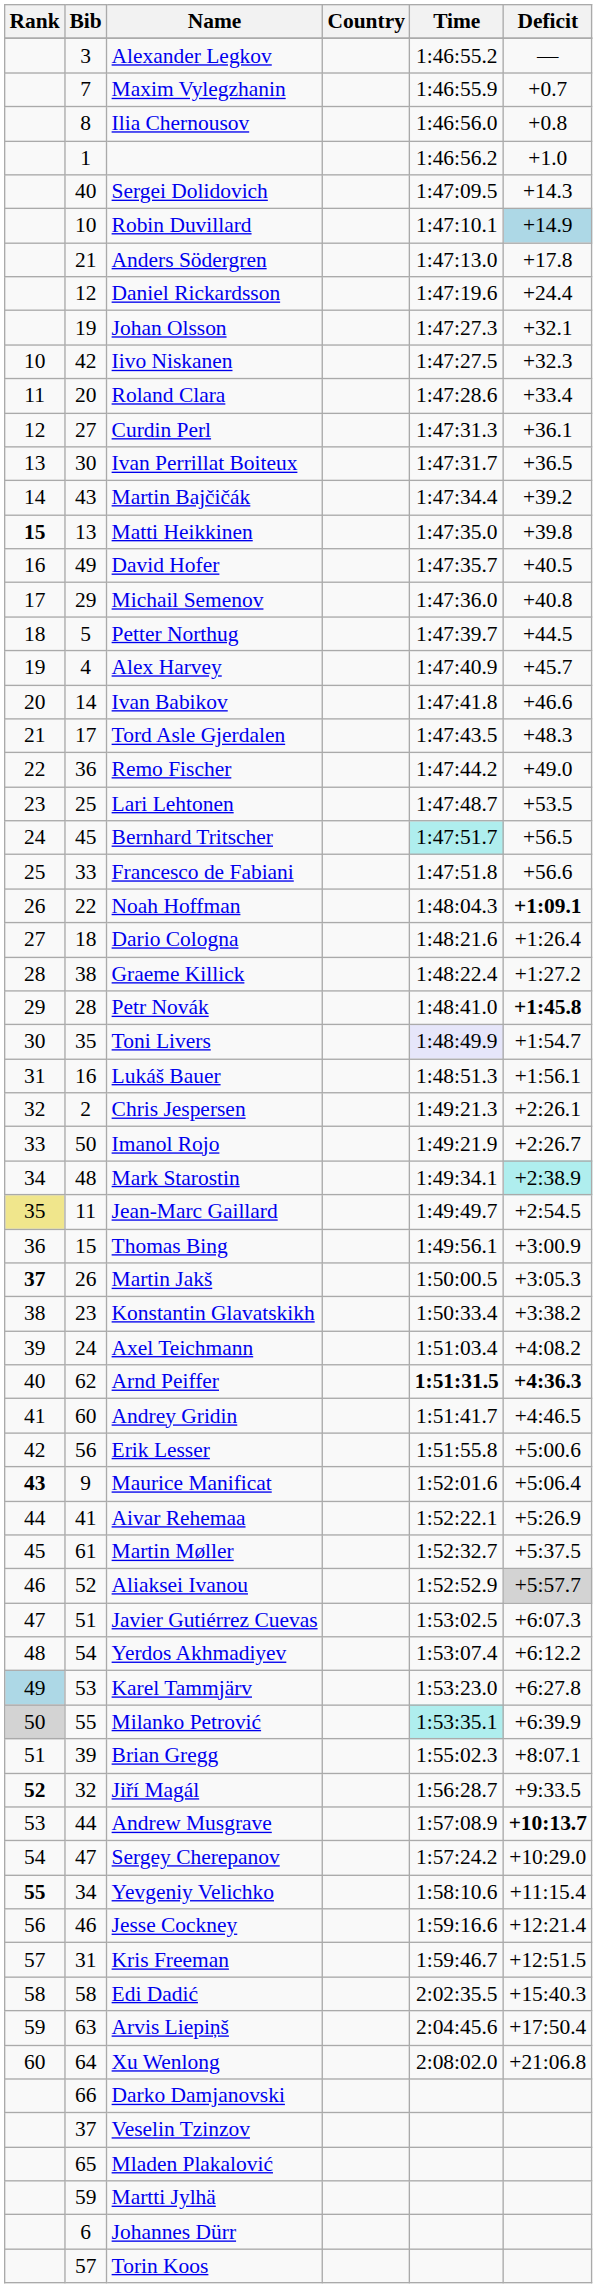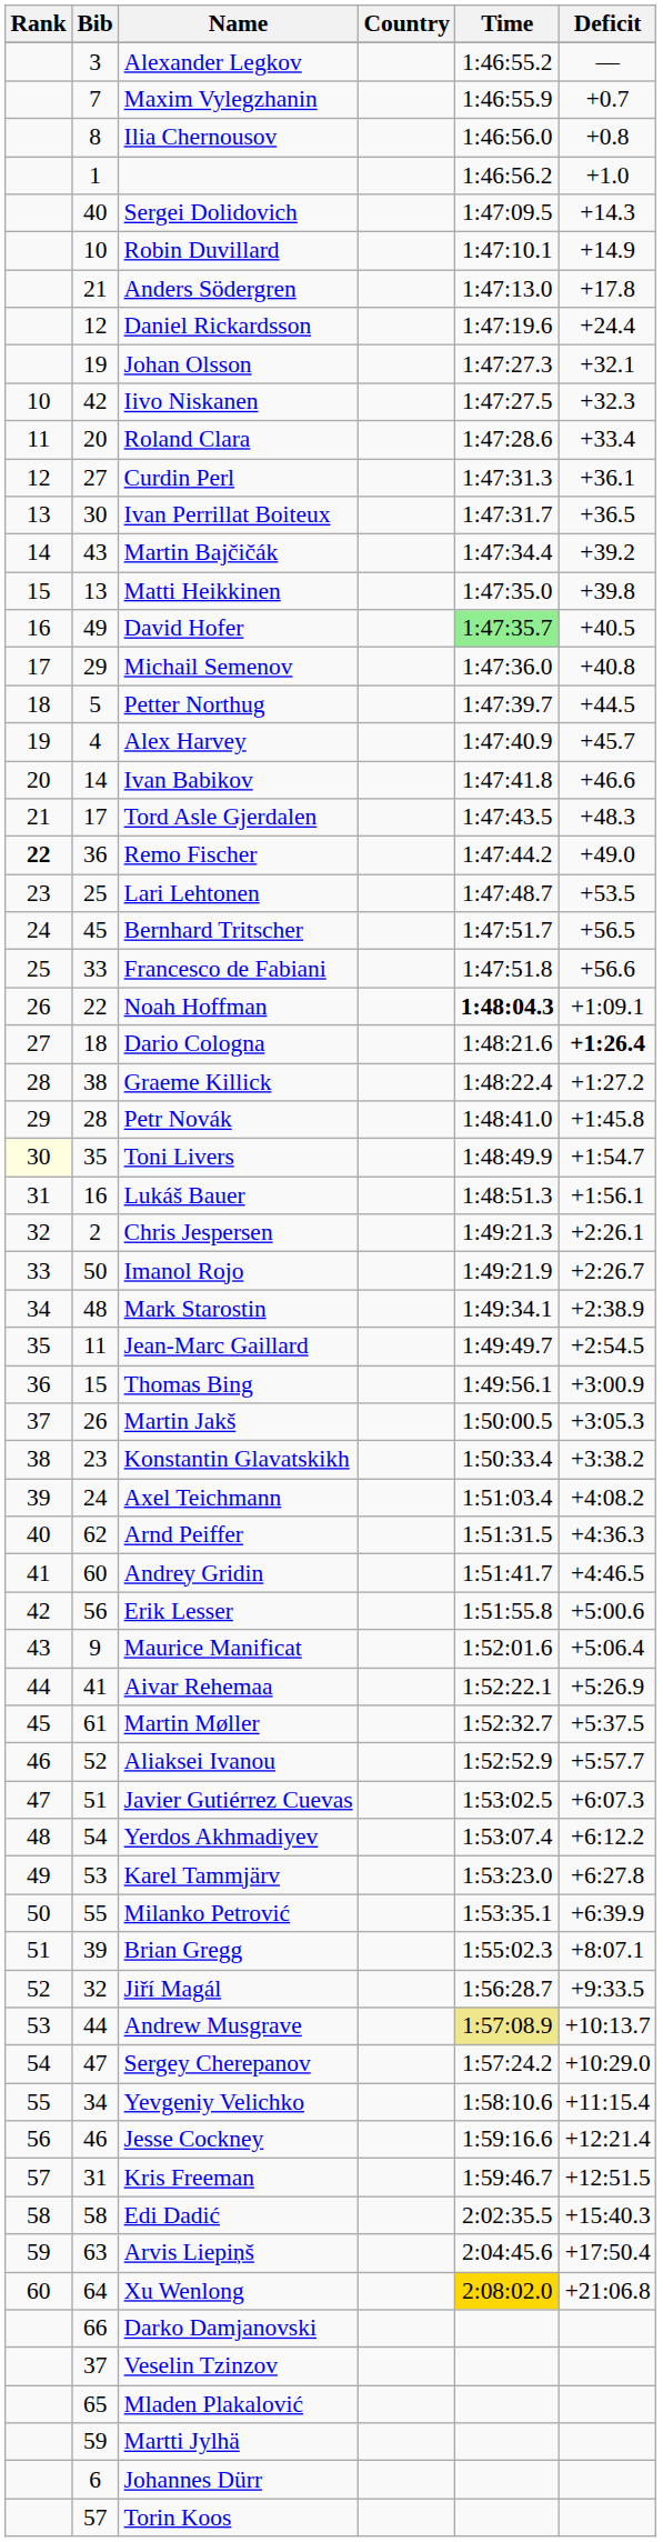Robin Duvillard | Deficit: lightblue background -> no background
Matti Heikkinen | Rank: bold -> normal
David Hofer | Time: no background -> lightgreen background
Remo Fischer | Rank: normal -> bold
Bernhard Tritscher | Time: paleturquoise background -> no background
Noah Hoffman | Time: normal -> bold
Noah Hoffman | Deficit: bold -> normal
Dario Cologna | Deficit: normal -> bold
Petr Novák | Deficit: bold -> normal
Toni Livers | Rank: no background -> lightyellow background
Toni Livers | Time: lavender background -> no background
Mark Starostin | Deficit: paleturquoise background -> no background
Jean-Marc Gaillard | Rank: khaki background -> no background
Martin Jakš | Rank: bold -> normal
Arnd Peiffer | Time: bold -> normal
Arnd Peiffer | Deficit: bold -> normal
Maurice Manificat | Rank: bold -> normal
Aliaksei Ivanou | Deficit: lightgrey background -> no background
Karel Tammjärv | Rank: lightblue background -> no background
Milanko Petrović | Rank: lightgrey background -> no background
Milanko Petrović | Time: paleturquoise background -> no background
Jiří Magál | Rank: bold -> normal
Andrew Musgrave | Time: no background -> khaki background
Andrew Musgrave | Deficit: bold -> normal
Yevgeniy Velichko | Rank: bold -> normal
Xu Wenlong | Time: no background -> gold background
